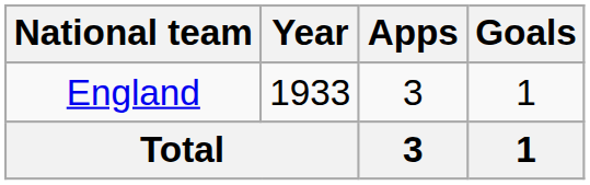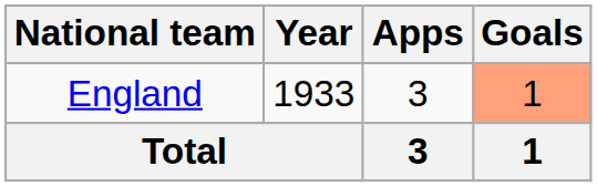England | Goals: no background -> lightsalmon background
